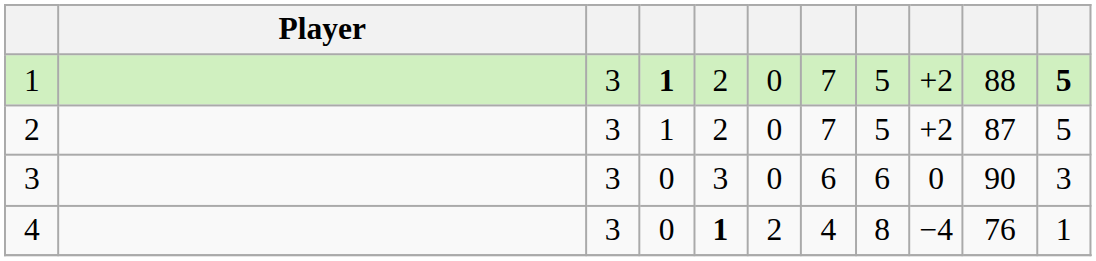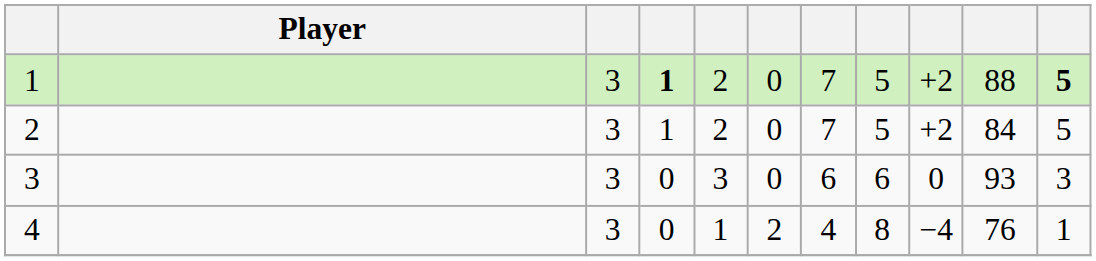row 3 | column 10: 87 -> 84
row 4 | column 10: 90 -> 93
row 5 | column 5: bold -> normal
